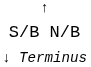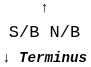row 3 | column 1: normal -> bold
